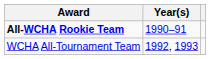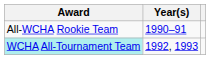row 2 | Award: bold -> normal
row 3 | Award: no background -> paleturquoise background
